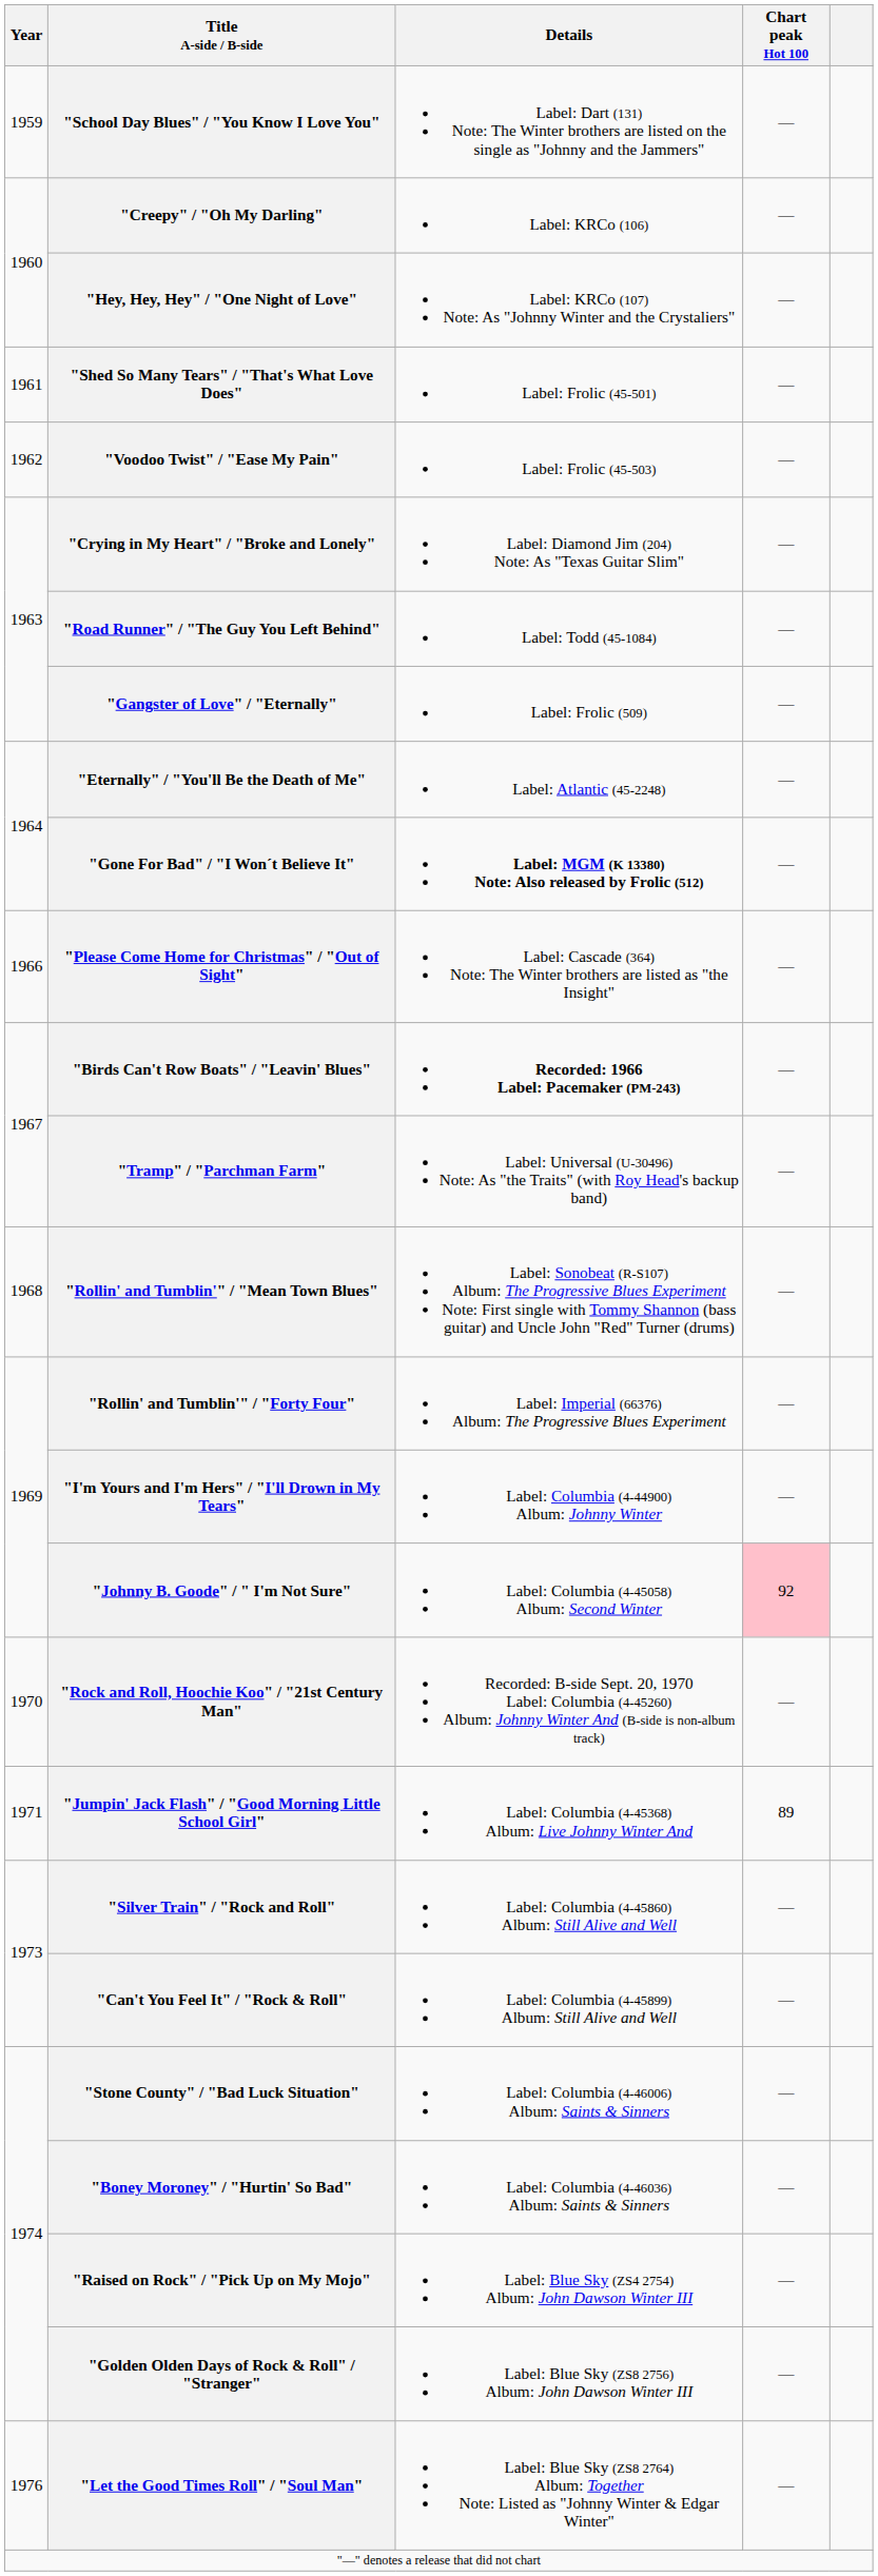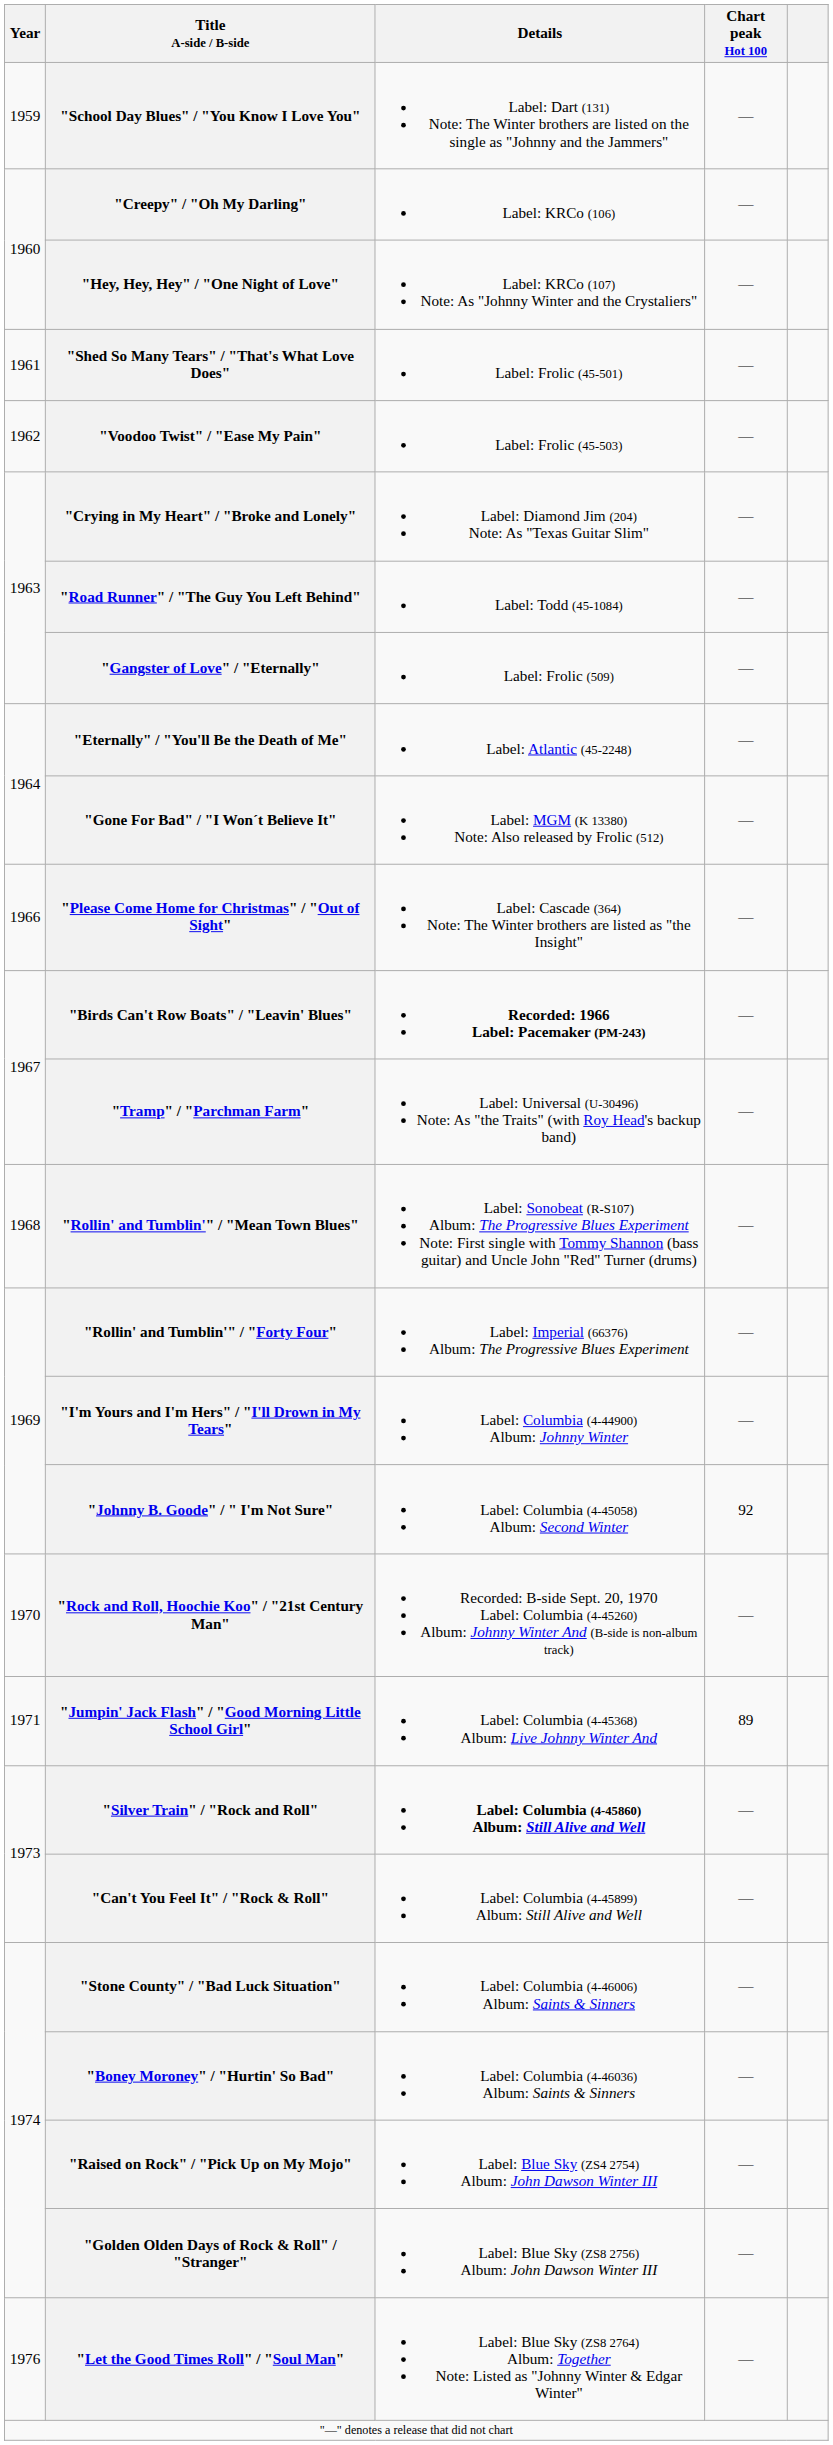"Gone For Bad" / "I Won´t Believe It" | Details: bold -> normal
"Johnny B. Goode" / " I'm Not Sure" | Chart peak Hot 100: pink background -> no background
"Silver Train" / "Rock and Roll" | Details: normal -> bold
